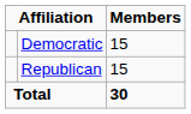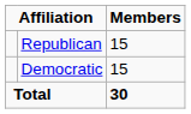rows swapped: Democratic <-> Republican
